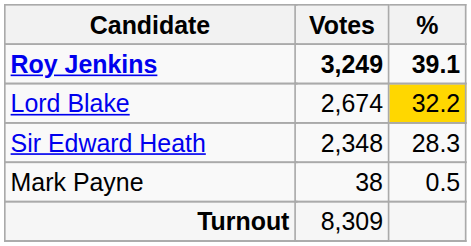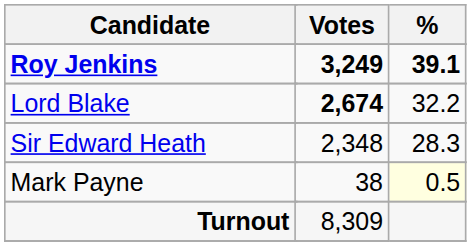Lord Blake | Votes: normal -> bold
Lord Blake | %: gold background -> no background
Mark Payne | %: no background -> lightyellow background
